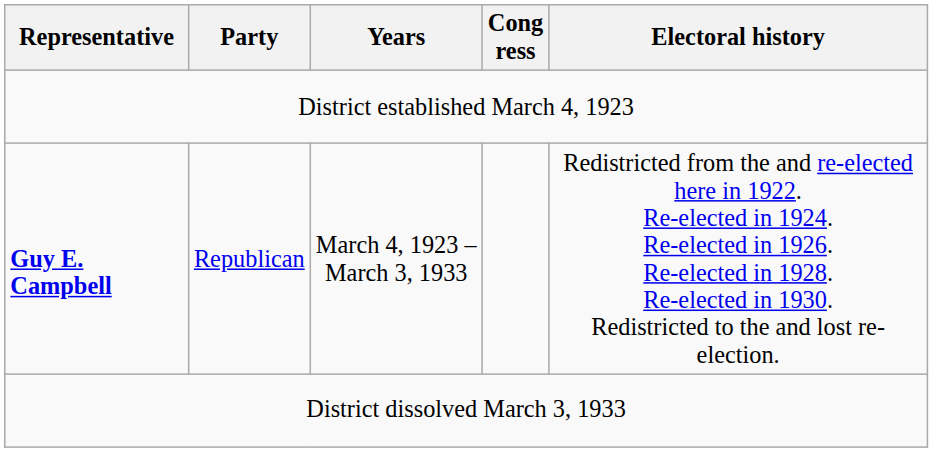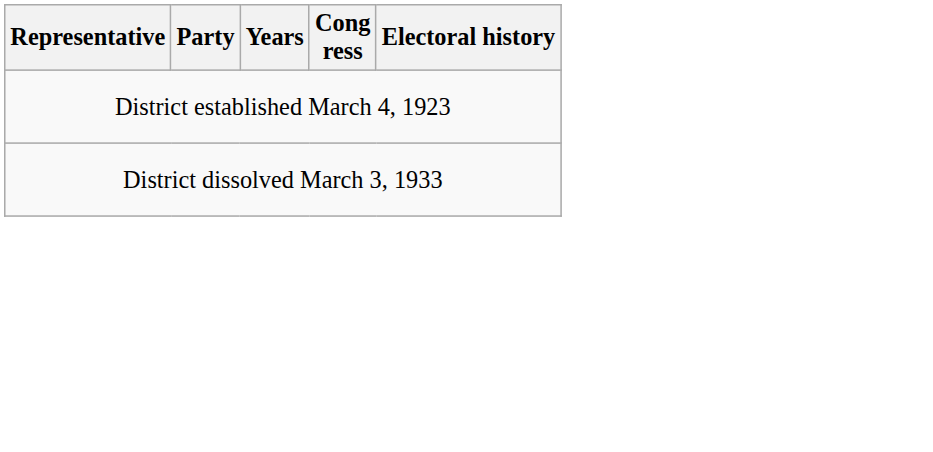- row: Guy E. Campbell | Republican | March 4, 1923 – March 3, 1933 | Redistricted from the and re-elected here in 1922. Re-elected in 1924. Re-elected in 1926. Re-elected in 1928. Re-elected in 1930. Redistricted to the and lost re-election.
